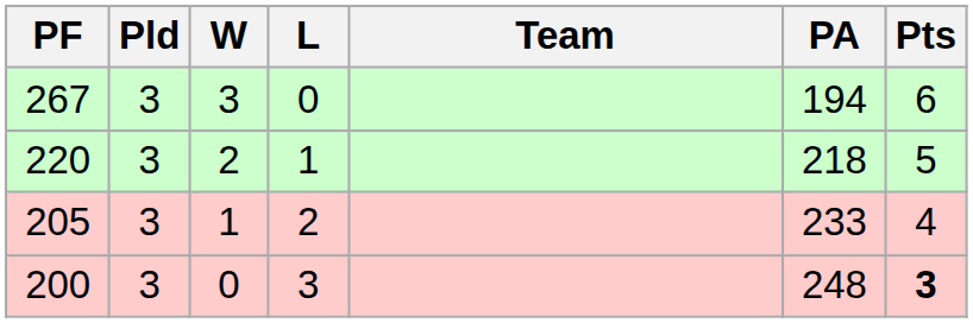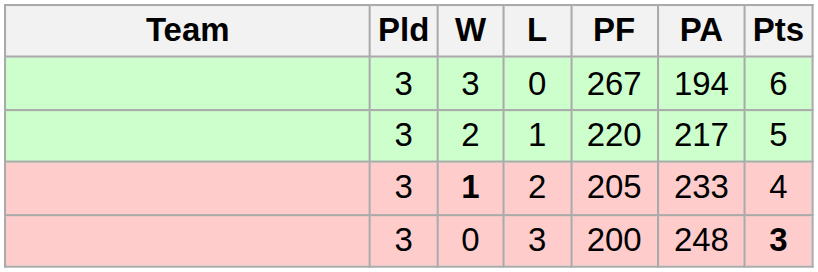columns swapped: Team <-> PF
row 3 | PA: 218 -> 217
row 4 | W: normal -> bold
